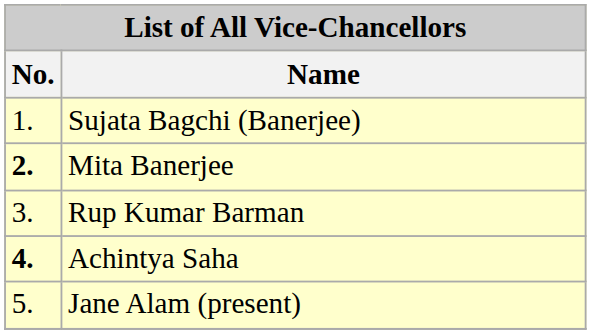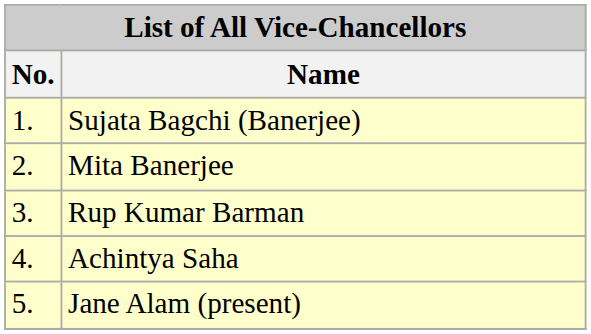Mita Banerjee | No.: bold -> normal
Achintya Saha | No.: bold -> normal
